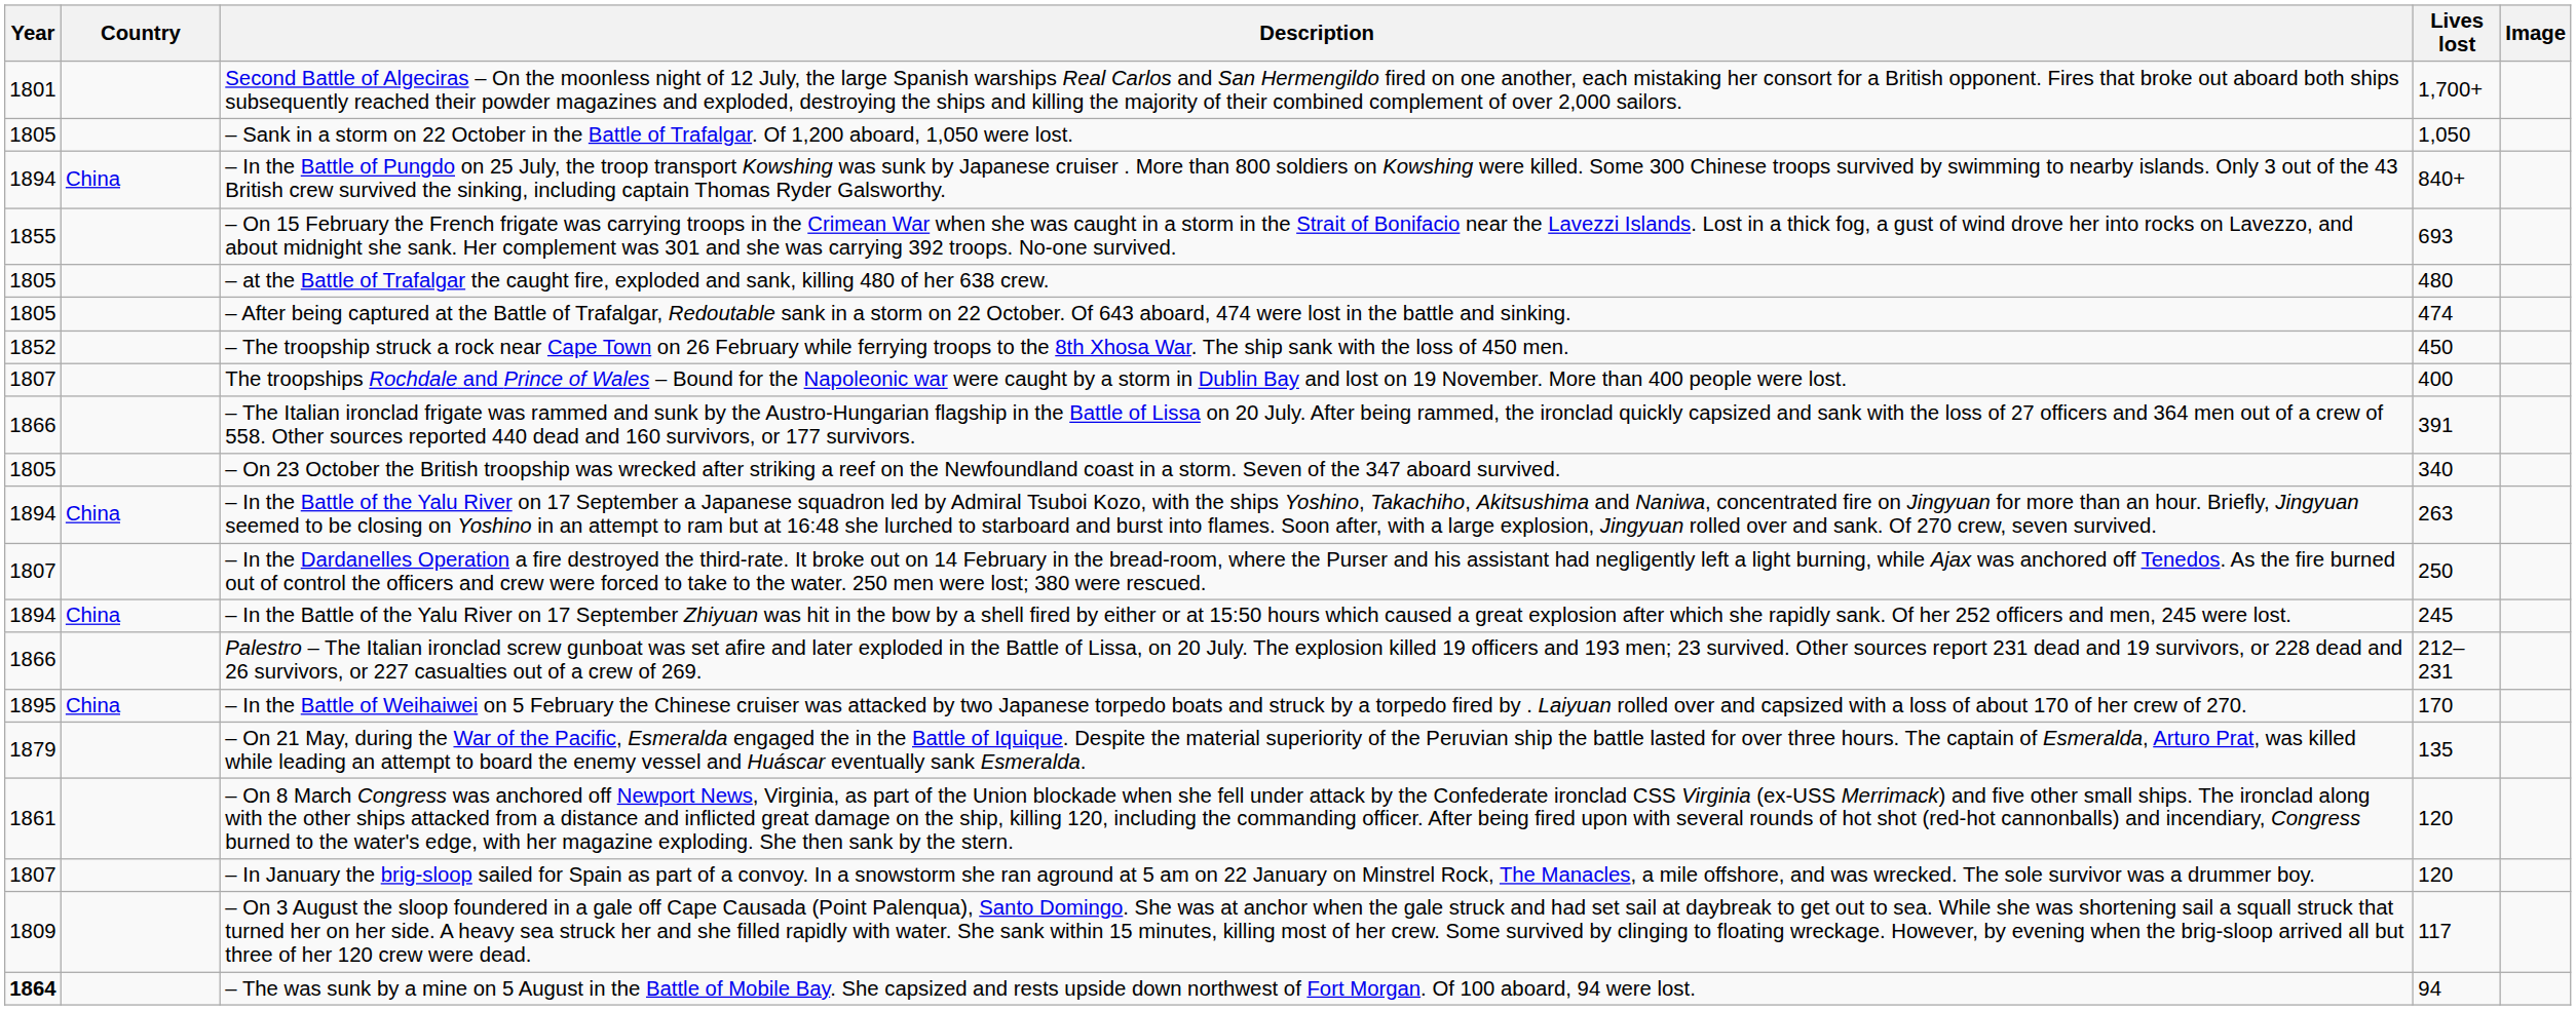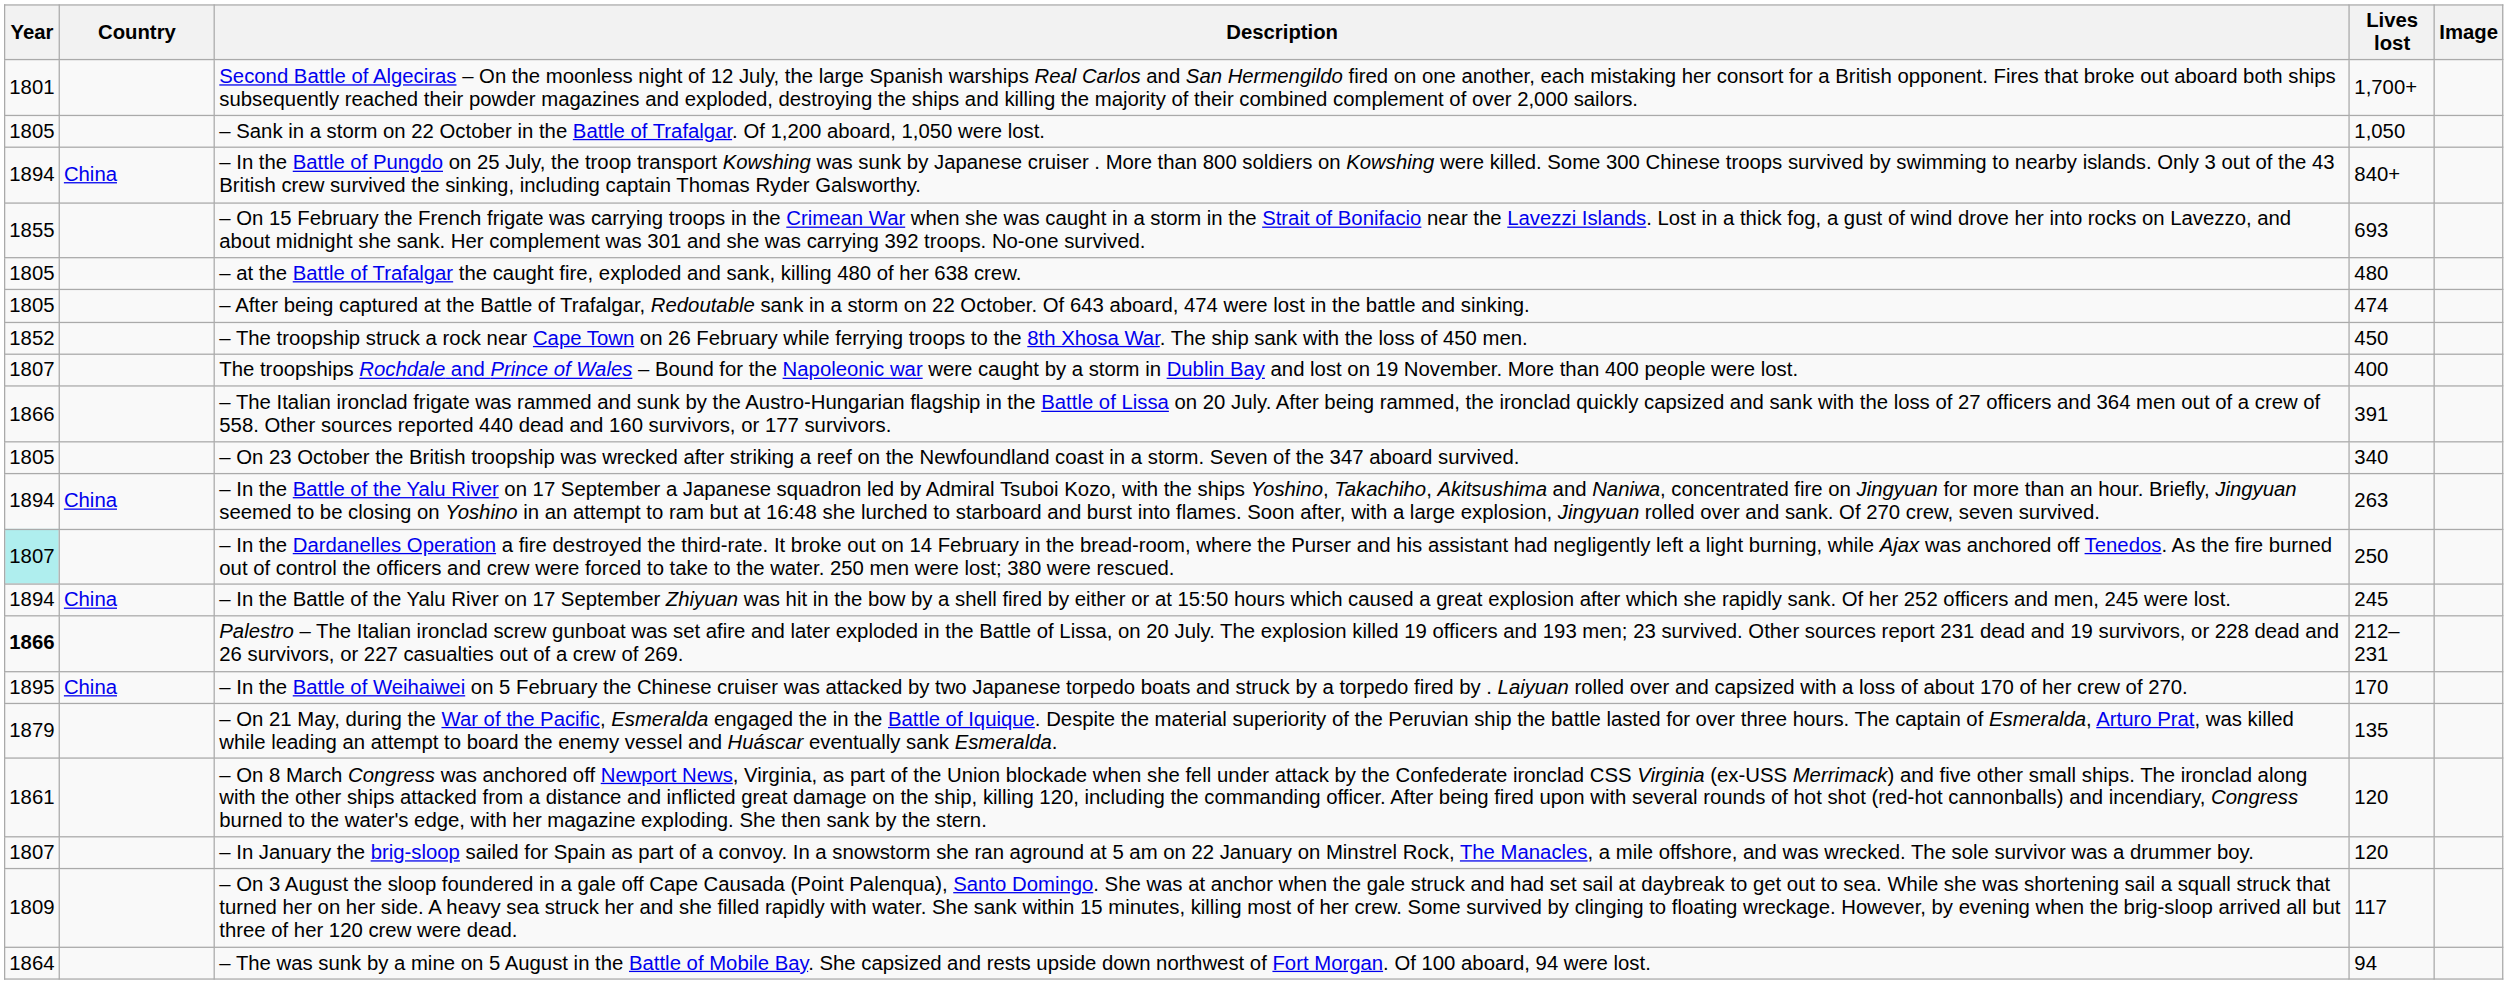row 13 | Year: no background -> paleturquoise background
row 15 | Year: normal -> bold
row 21 | Year: bold -> normal
